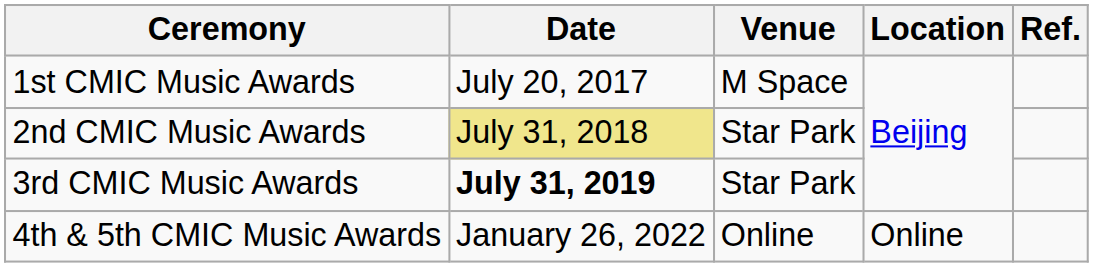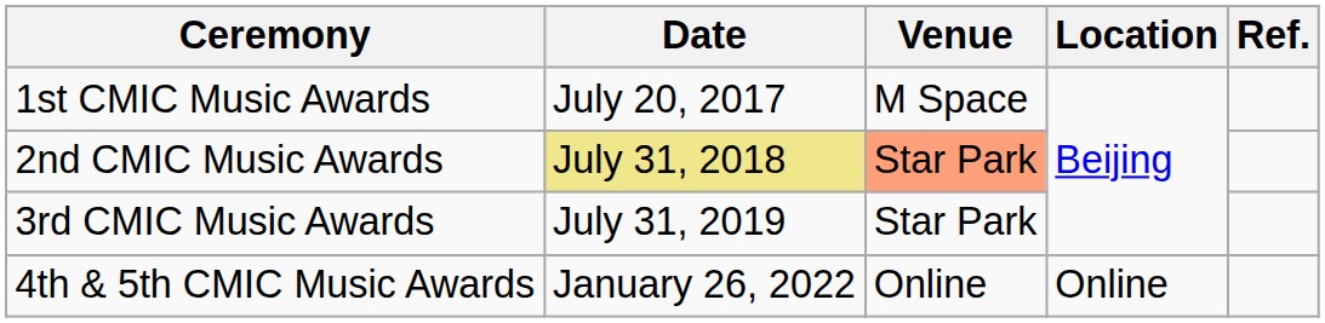2nd CMIC Music Awards | Venue: no background -> lightsalmon background
3rd CMIC Music Awards | Date: bold -> normal
